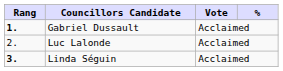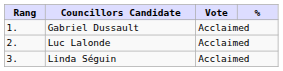Gabriel Dussault | Rang: bold -> normal
Linda Séguin | Rang: bold -> normal
